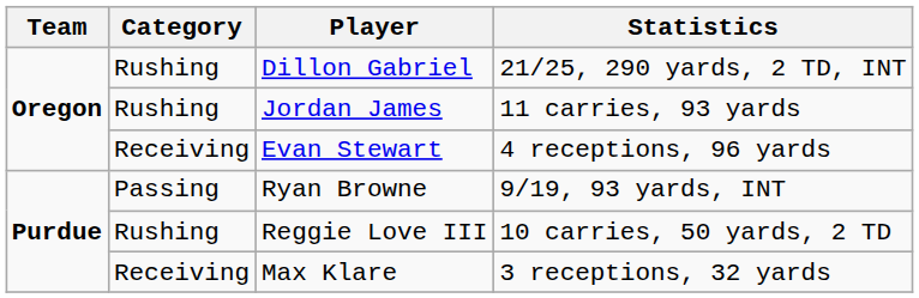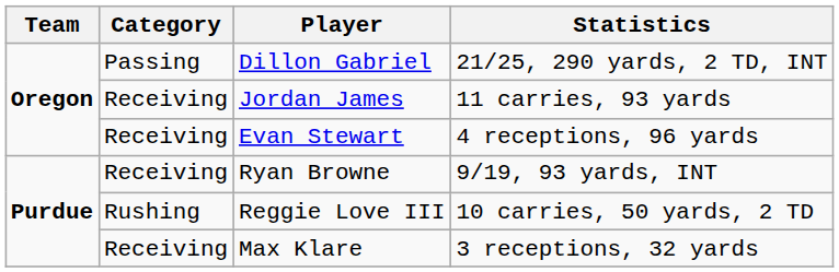Dillon Gabriel | Category: Rushing -> Passing
Jordan James | Category: Rushing -> Receiving
Ryan Browne | Category: Passing -> Receiving
